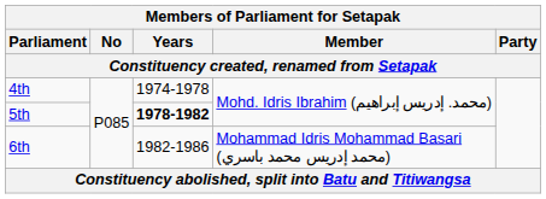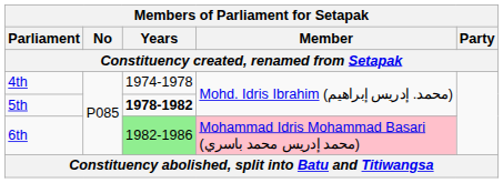6th | Years: no background -> lightgreen background
6th | Member: no background -> pink background
